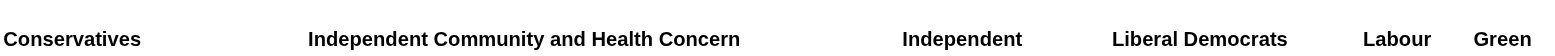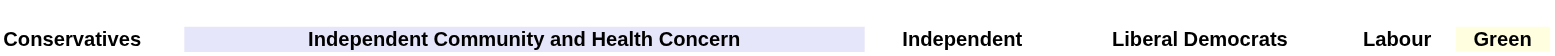Conservatives | 8: no background -> lavender background
Conservatives | 1: no background -> lightyellow background
